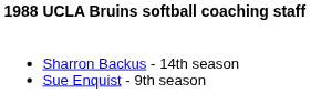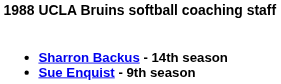Sharron Backus - 14th season Sue Enquist - 9th season | column 1: normal -> bold
